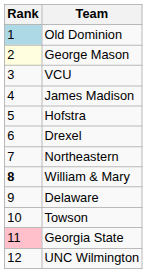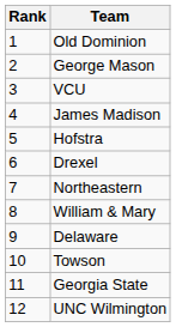Old Dominion | Rank: lightblue background -> no background
George Mason | Rank: lightyellow background -> no background
William & Mary | Rank: bold -> normal
Georgia State | Rank: pink background -> no background
